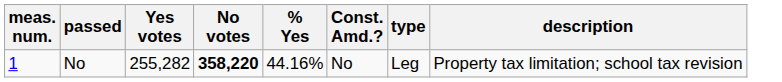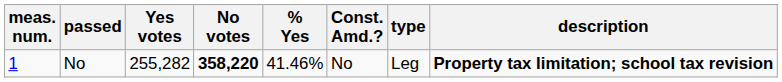row 2 | % Yes: 44.16% -> 41.46%
row 2 | description: normal -> bold
